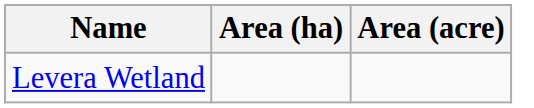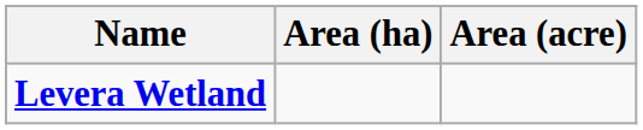Levera Wetland | Name: normal -> bold
